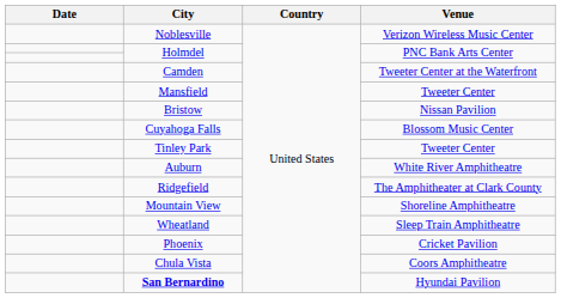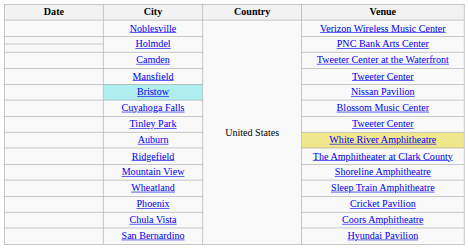Bristow | City: no background -> paleturquoise background
Auburn | Venue: no background -> khaki background
San Bernardino | City: bold -> normal
